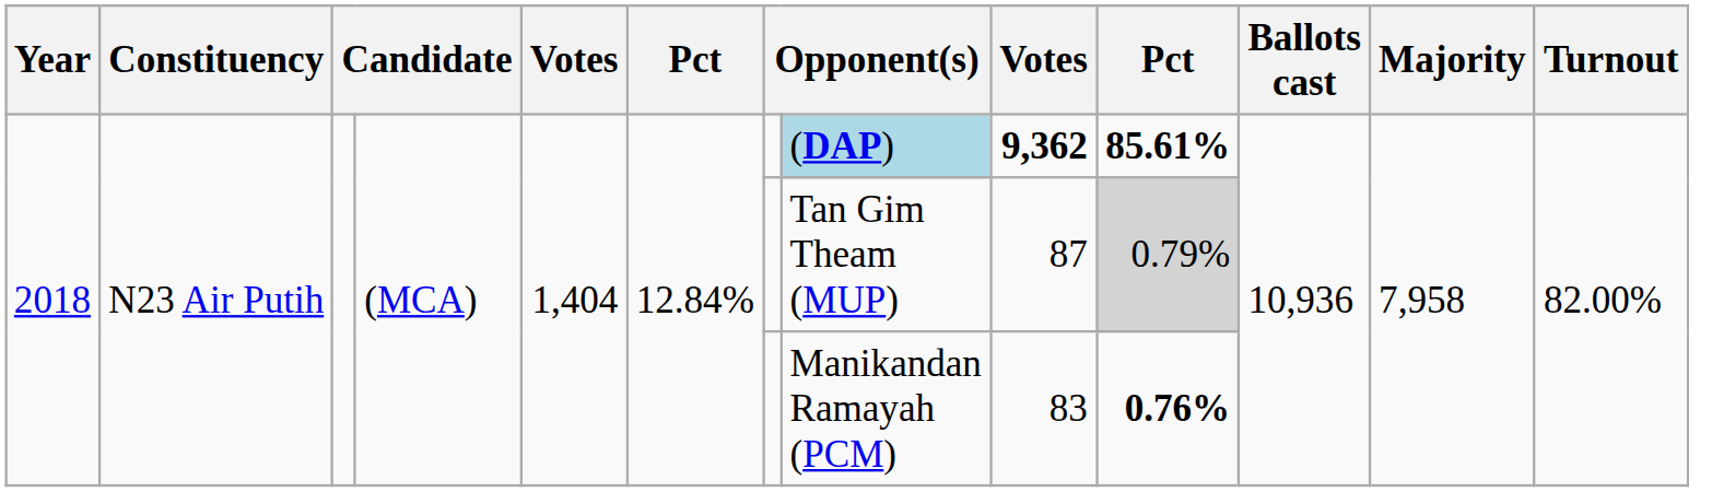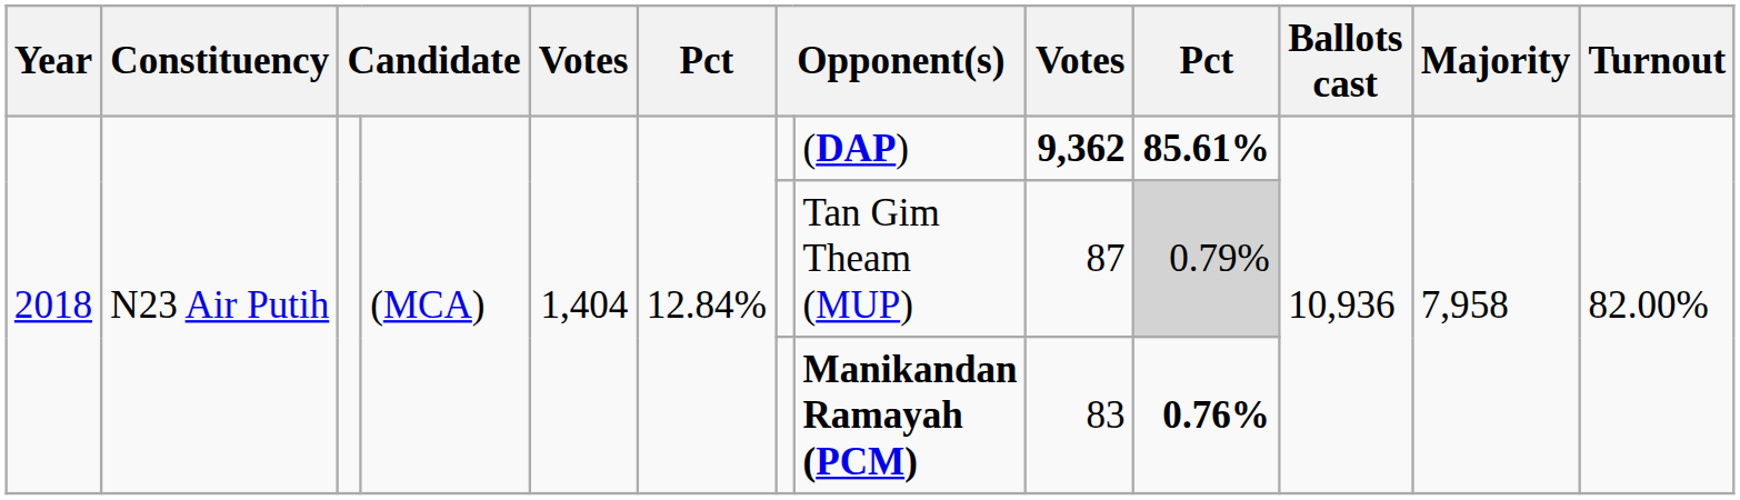row 2 | column 8: lightblue background -> no background
row 4 | column 8: normal -> bold
